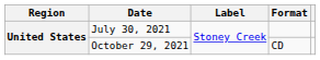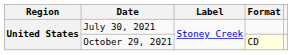October 29, 2021 | Format: no background -> lightyellow background
